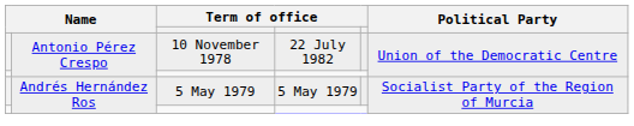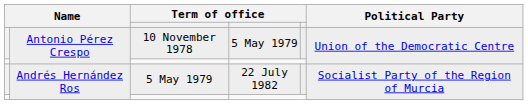Antonio Pérez Crespo | column 4: 22 July 1982 -> 5 May 1979
Andrés Hernández Ros | column 4: 5 May 1979 -> 22 July 1982
